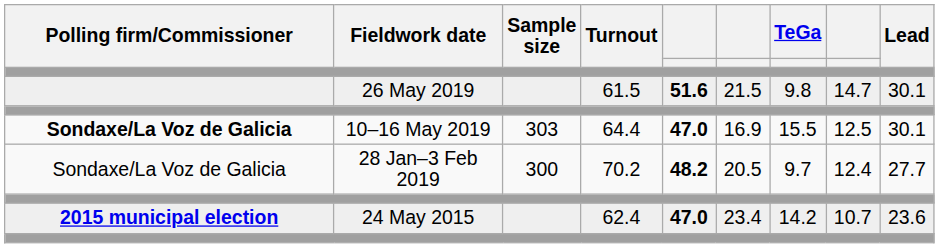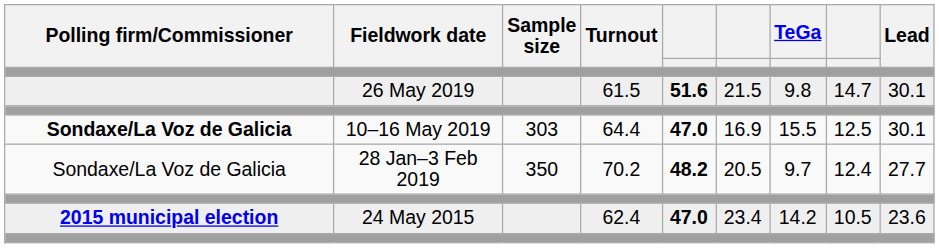28 Jan–3 Feb 2019 | Sample size: 300 -> 350
24 May 2015 | column 8: 10.7 -> 10.5
